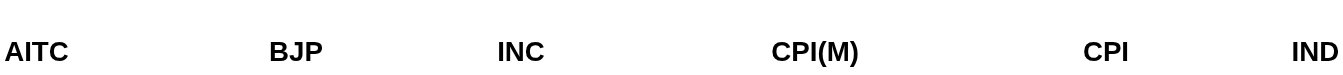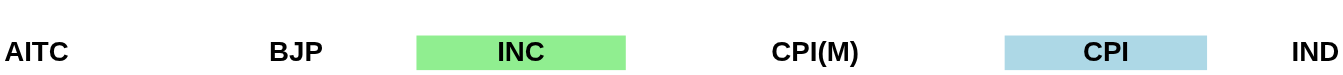AITC | column 3: no background -> lightgreen background
AITC | column 5: no background -> lightblue background
